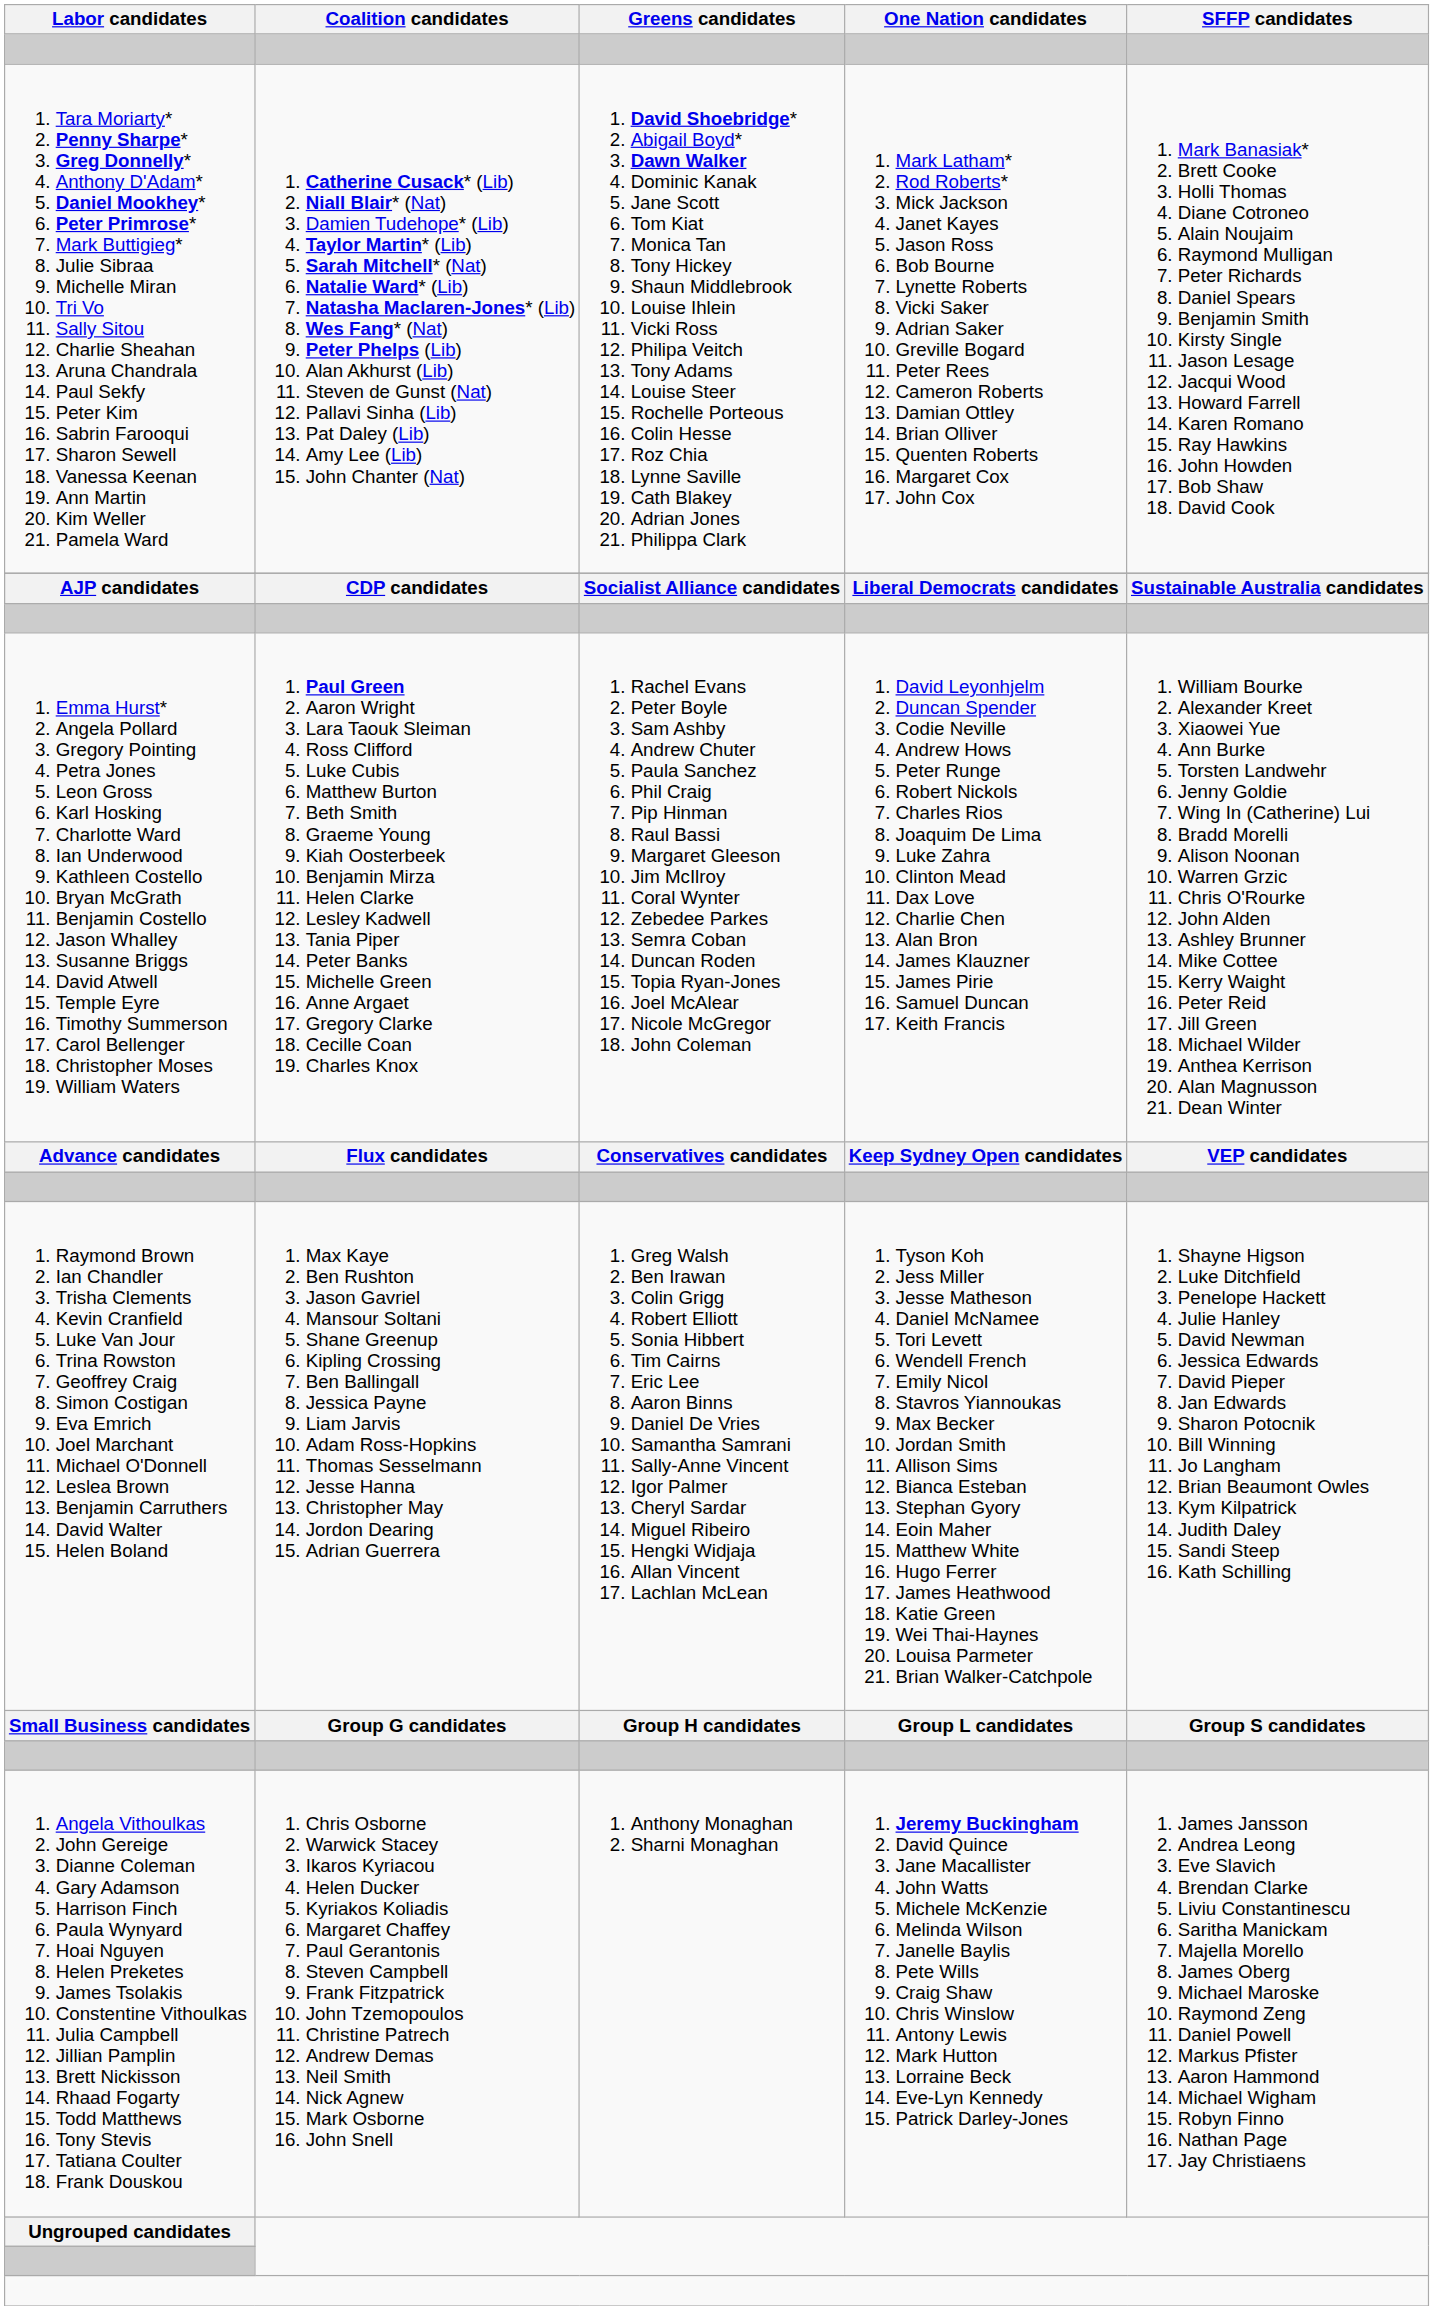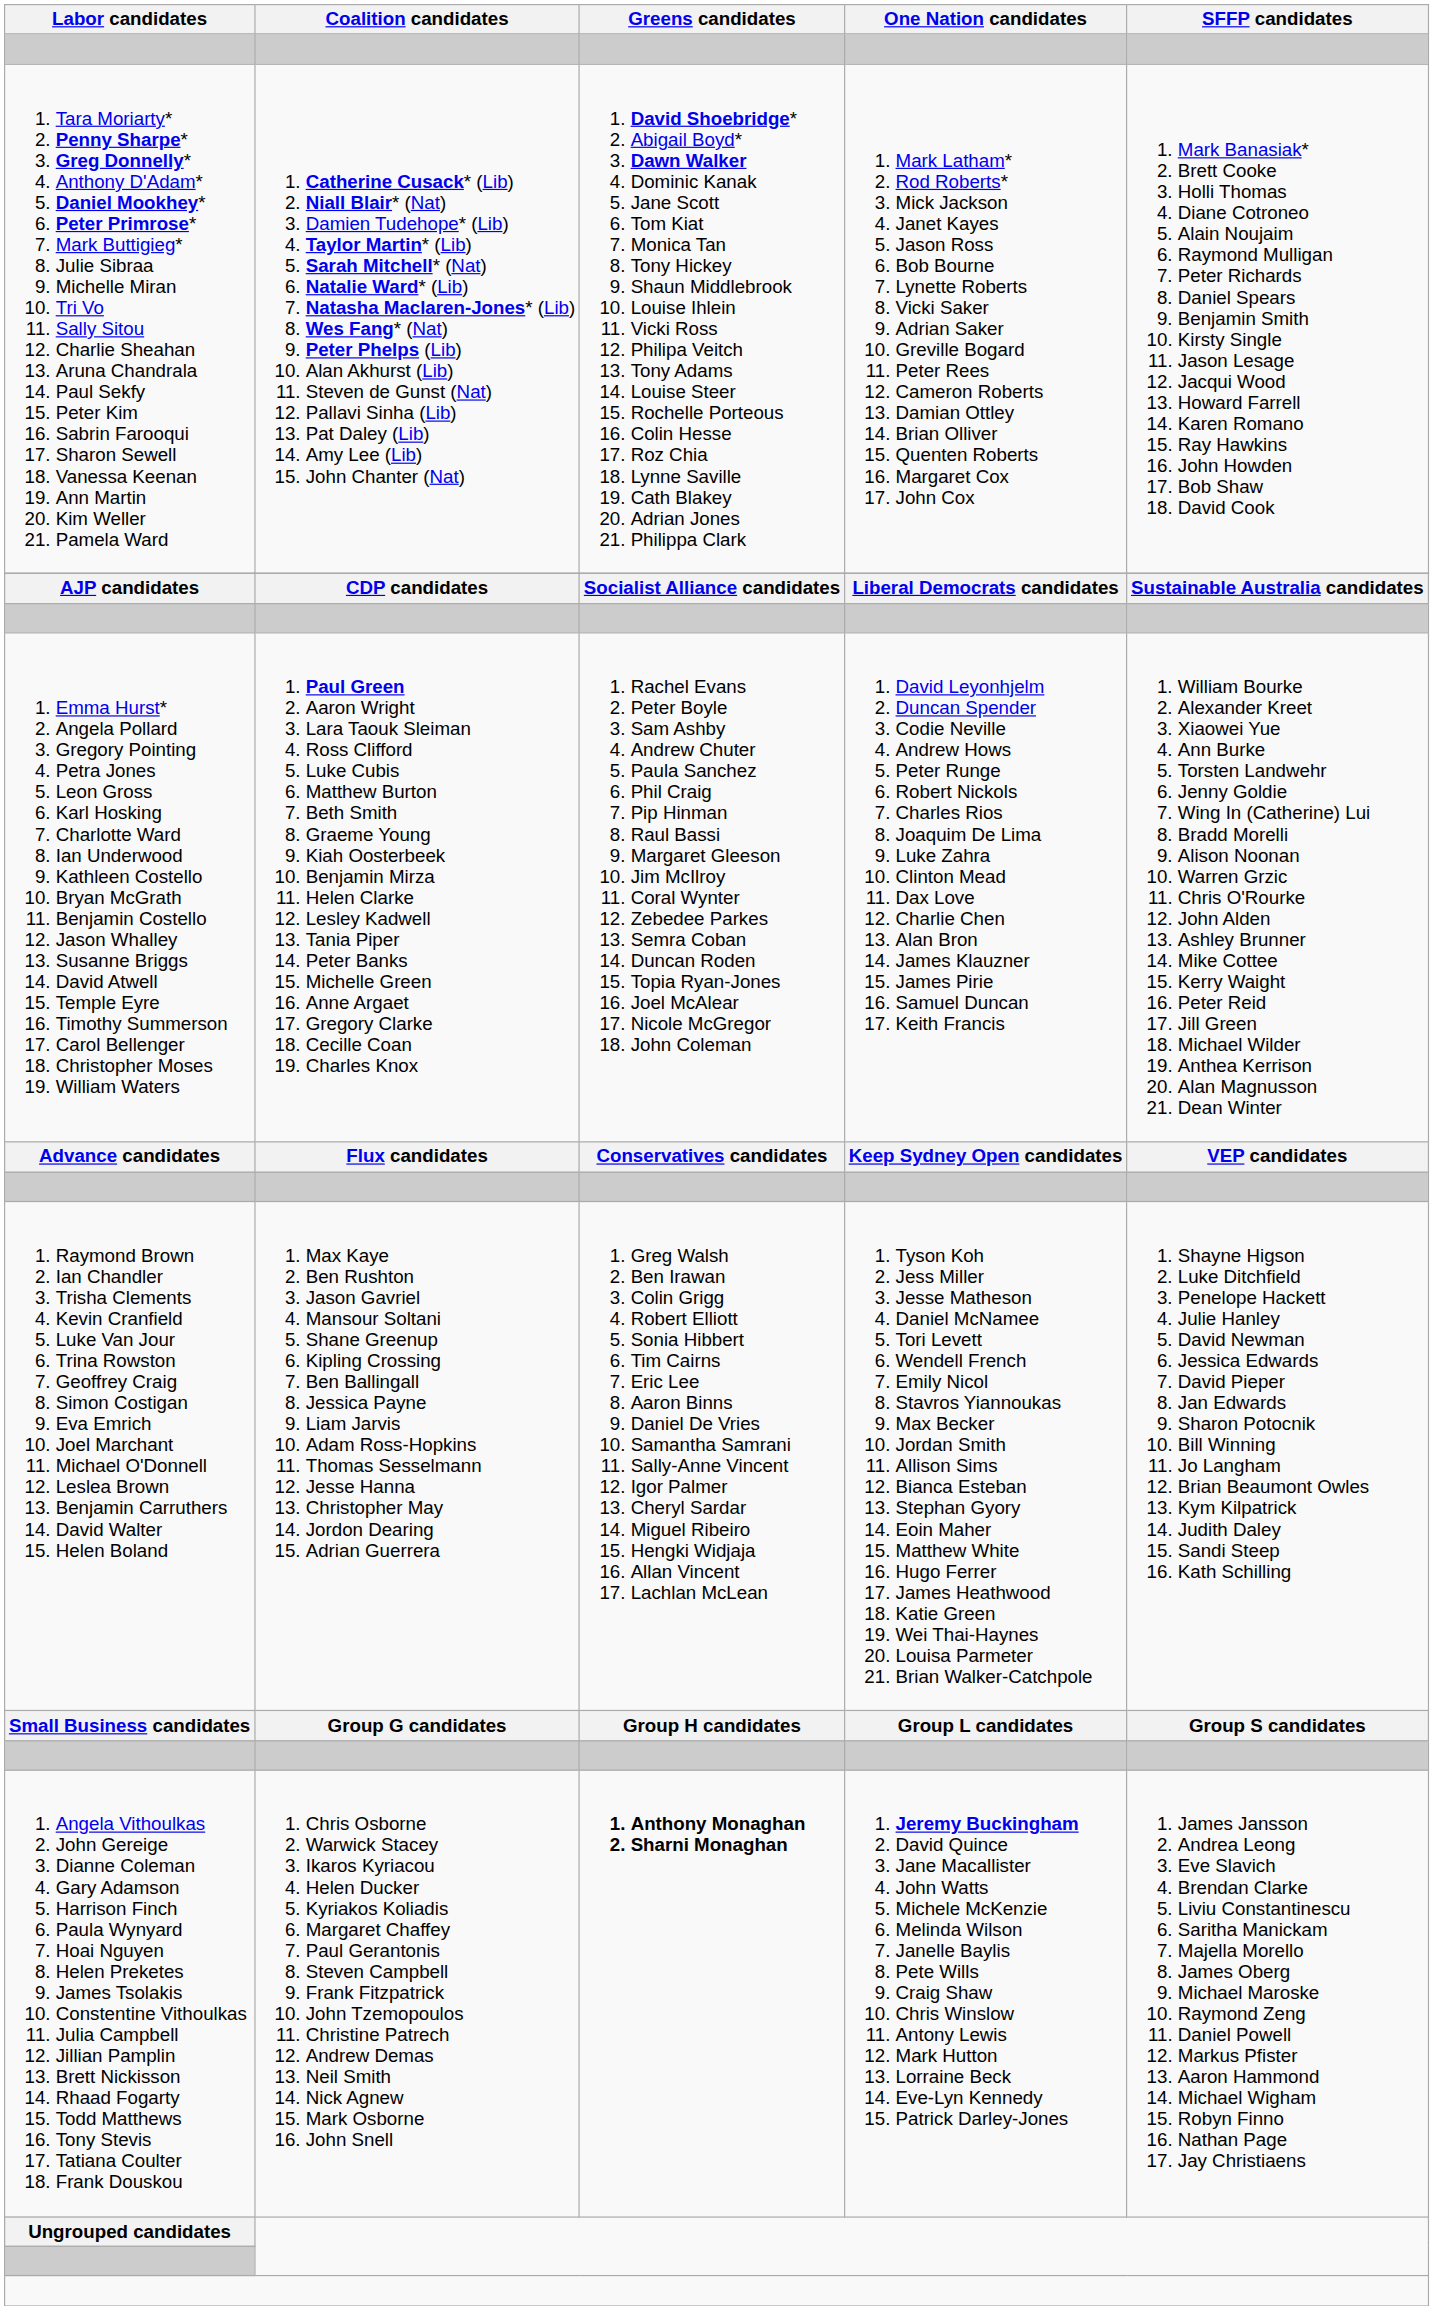row 12 | Greens candidates: normal -> bold
